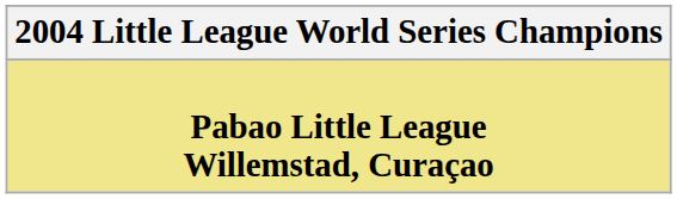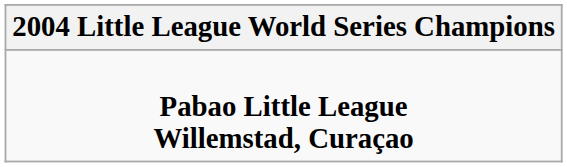row 2 | column 1: khaki background -> no background
